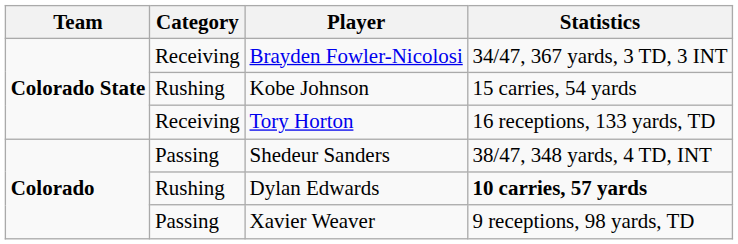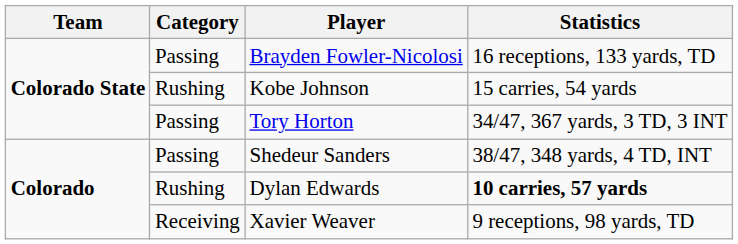Brayden Fowler-Nicolosi | Category: Receiving -> Passing
Brayden Fowler-Nicolosi | Statistics: 34/47, 367 yards, 3 TD, 3 INT -> 16 receptions, 133 yards, TD
Tory Horton | Category: Receiving -> Passing
Tory Horton | Statistics: 16 receptions, 133 yards, TD -> 34/47, 367 yards, 3 TD, 3 INT
Xavier Weaver | Category: Passing -> Receiving
